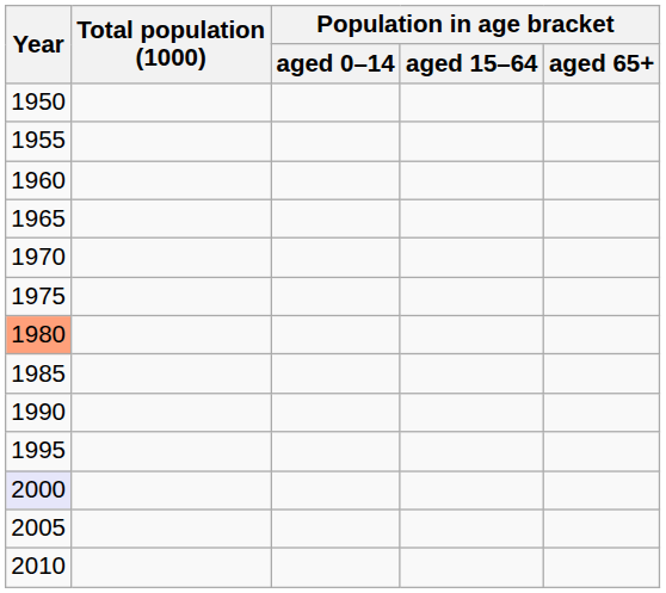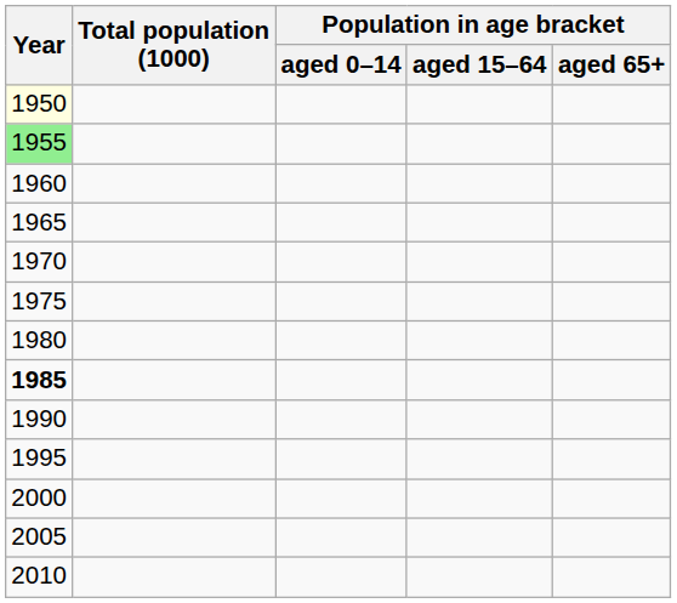1950 | Year: no background -> lightyellow background
1955 | Year: no background -> lightgreen background
1980 | Year: lightsalmon background -> no background
1985 | Year: normal -> bold
2000 | Year: lavender background -> no background
